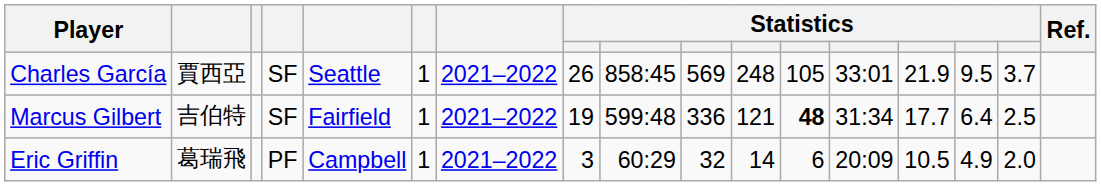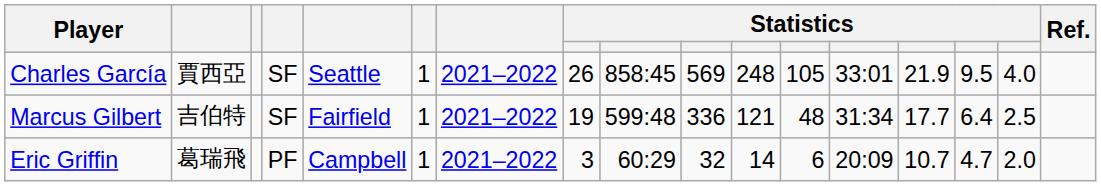Charles García | column 16: 3.7 -> 4.0
Marcus Gilbert | column 12: bold -> normal
Eric Griffin | column 14: 10.5 -> 10.7
Eric Griffin | column 15: 4.9 -> 4.7
